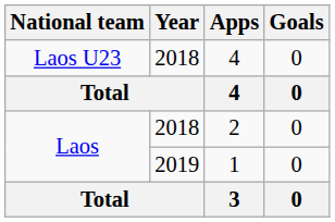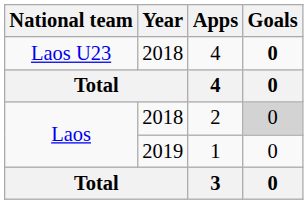Laos U23 / 4 | Goals: normal -> bold
2 | Goals: no background -> lightgrey background
